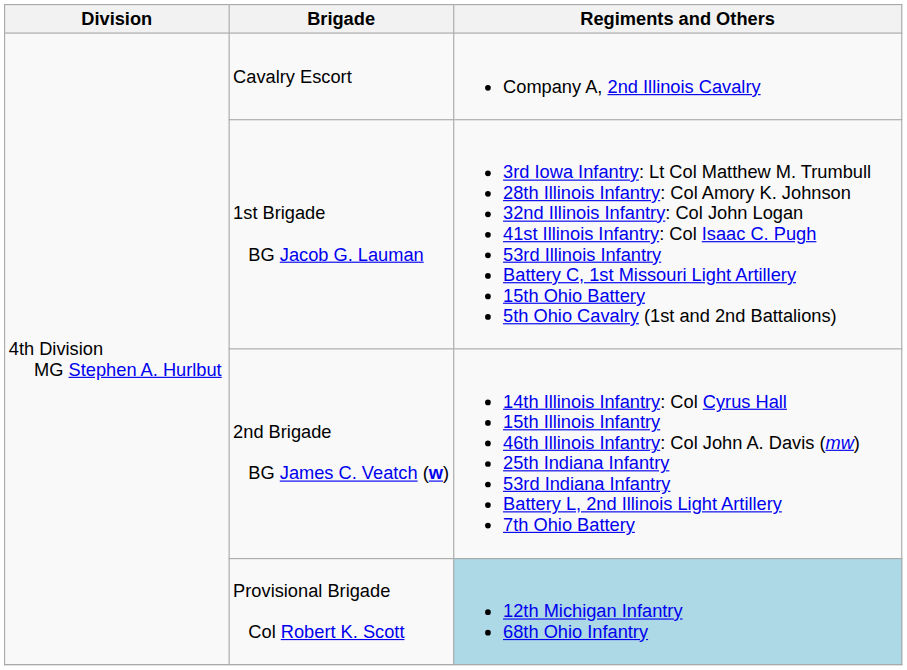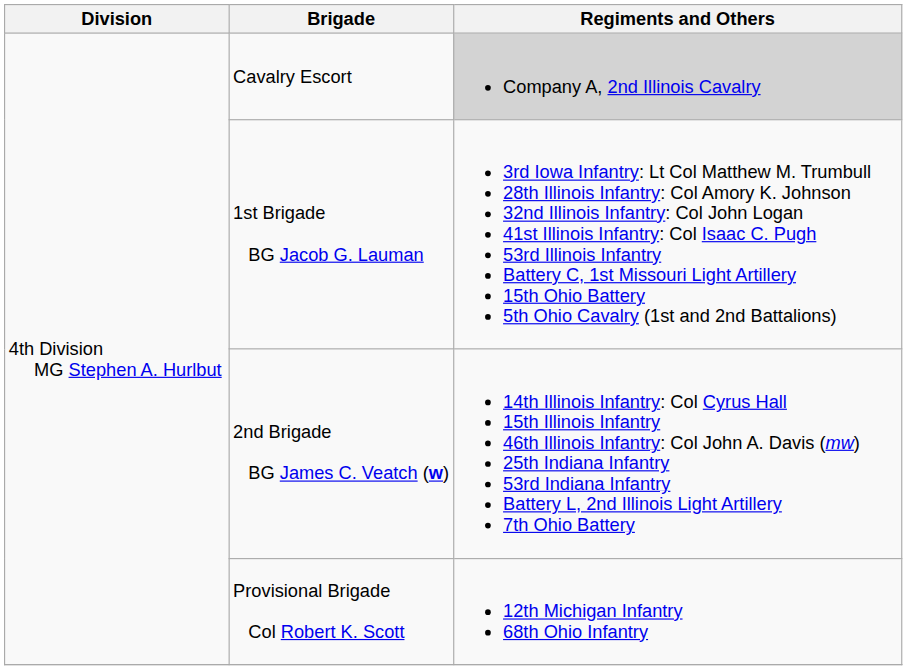Cavalry Escort | Regiments and Others: no background -> lightgrey background
Provisional Brigade Col Robert K. Scott | Regiments and Others: lightblue background -> no background
